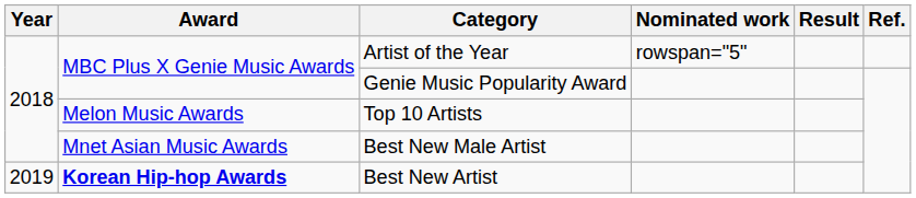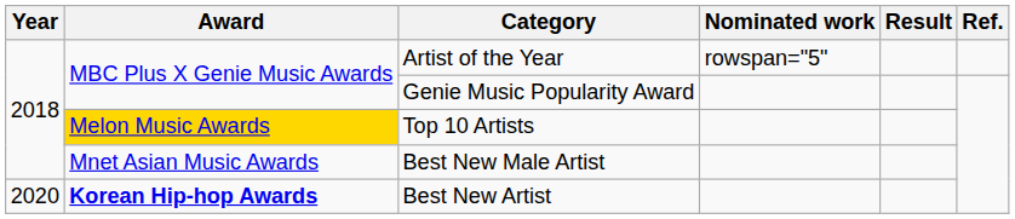Top 10 Artists | Award: no background -> gold background
Best New Artist | Year: 2019 -> 2020
